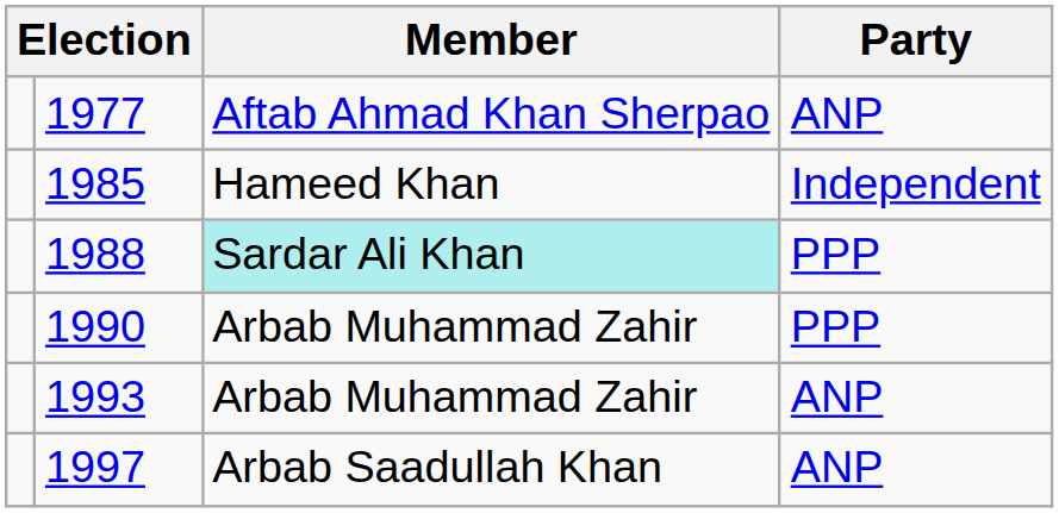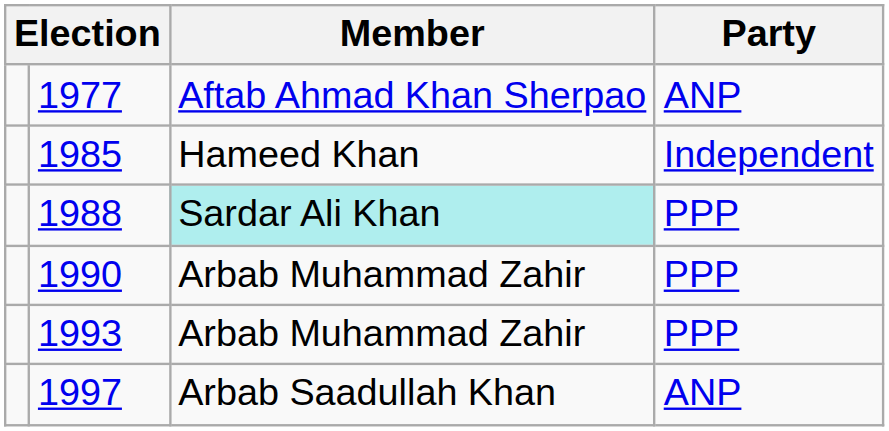1993 | Party: ANP -> PPP
